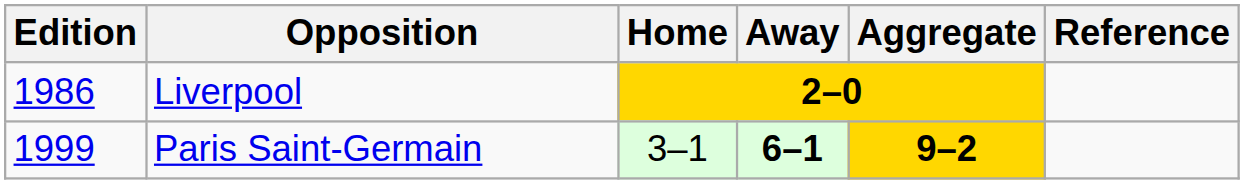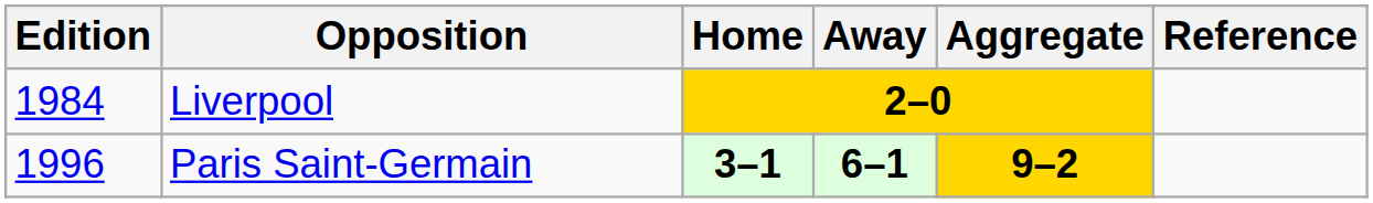Liverpool | Edition: 1986 -> 1984
Paris Saint-Germain | Edition: 1999 -> 1996
Paris Saint-Germain | Home: normal -> bold
